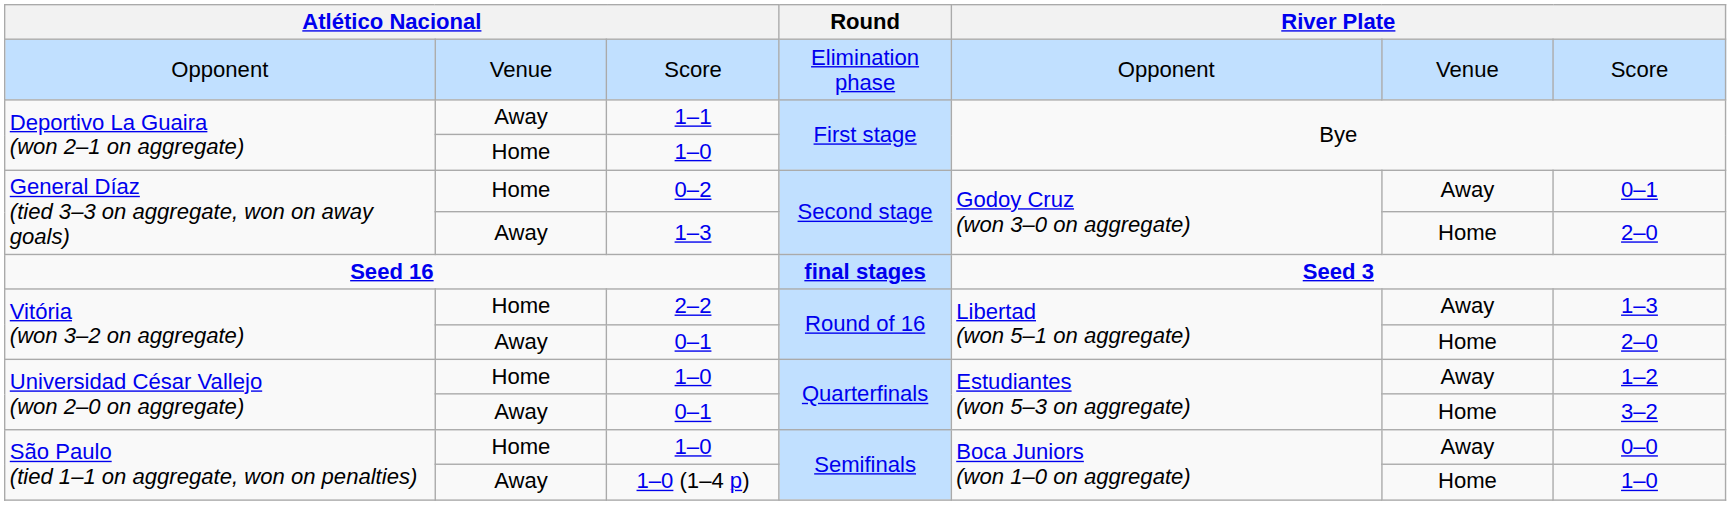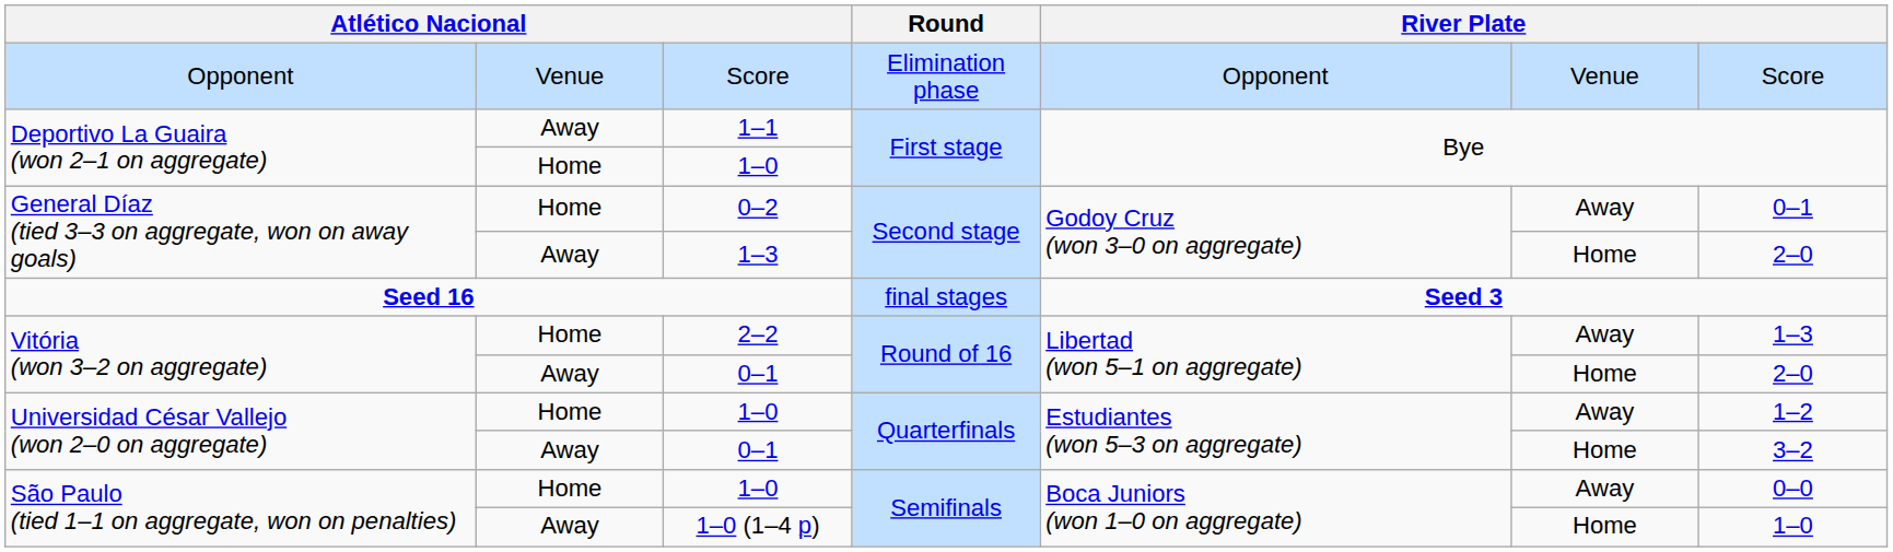Seed 16 | Round: bold -> normal
